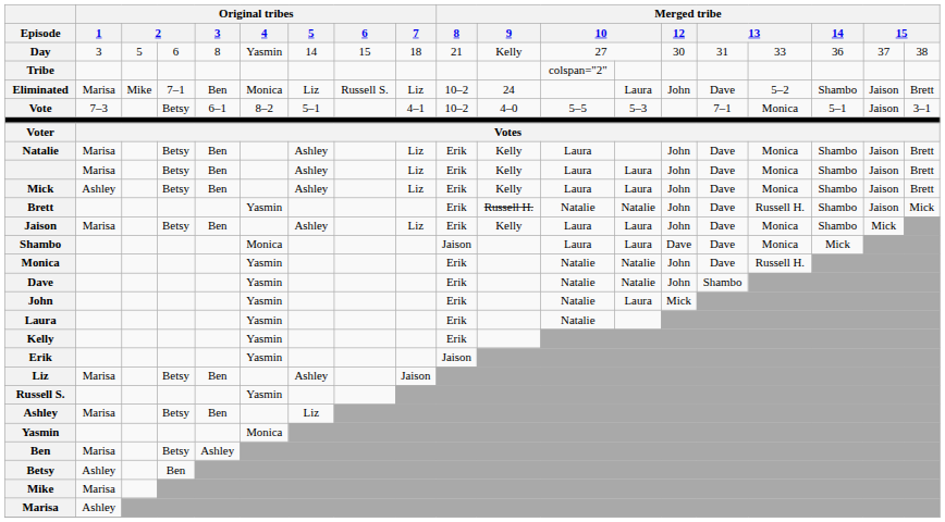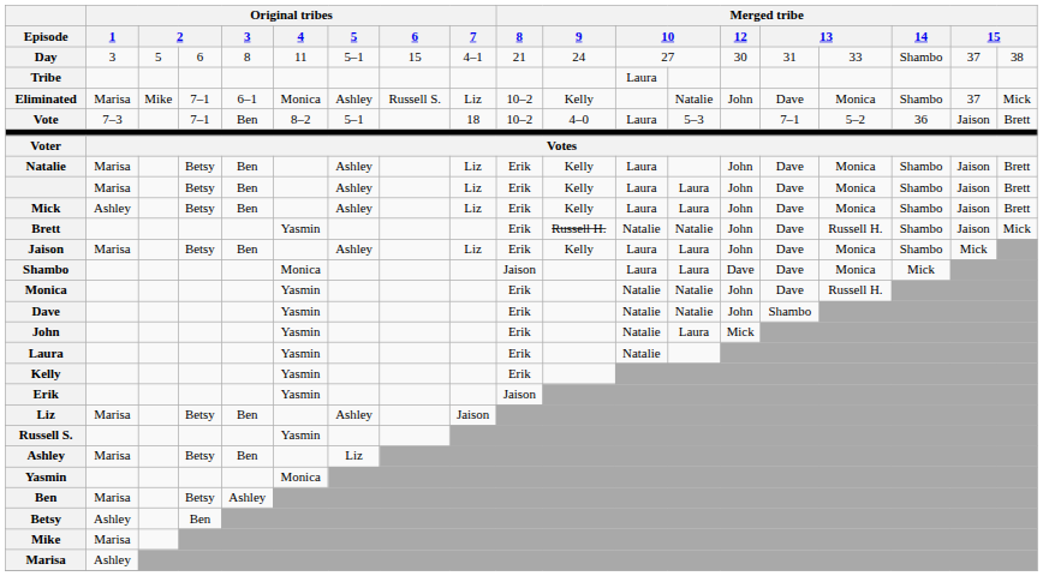Day | Original tribes / 4: Yasmin -> 11
Day | Original tribes / 5: 14 -> 5–1
Day | Original tribes / 7: 18 -> 4–1
Day | Merged tribe / 9: Kelly -> 24
Day | Merged tribe / 14: 36 -> Shambo
Tribe | column 12: colspan="2" -> Laura
Eliminated | Original tribes / 3: Ben -> 6–1
Eliminated | Original tribes / 5: Liz -> Ashley
Eliminated | Merged tribe / 9: 24 -> Kelly
Eliminated | column 13: Laura -> Natalie
Eliminated | column 16: 5–2 -> Monica
Eliminated | column 18: Jaison -> 37
Eliminated | column 19: Brett -> Mick
Vote | column 4: Betsy -> 7–1
Vote | Original tribes / 3: 6–1 -> Ben
Vote | Original tribes / 7: 4–1 -> 18
Vote | column 12: 5–5 -> Laura
Vote | column 16: Monica -> 5–2
Vote | Merged tribe / 14: 5–1 -> 36
Vote | column 19: 3–1 -> Brett
